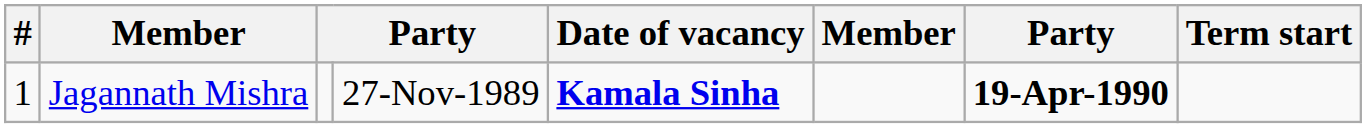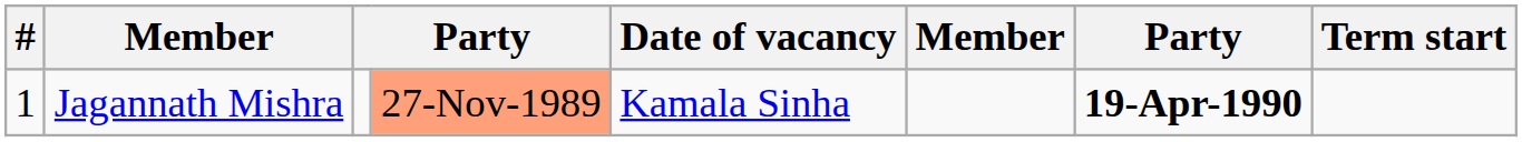Jagannath Mishra | column 4: no background -> lightsalmon background
Jagannath Mishra | Date of vacancy: bold -> normal
